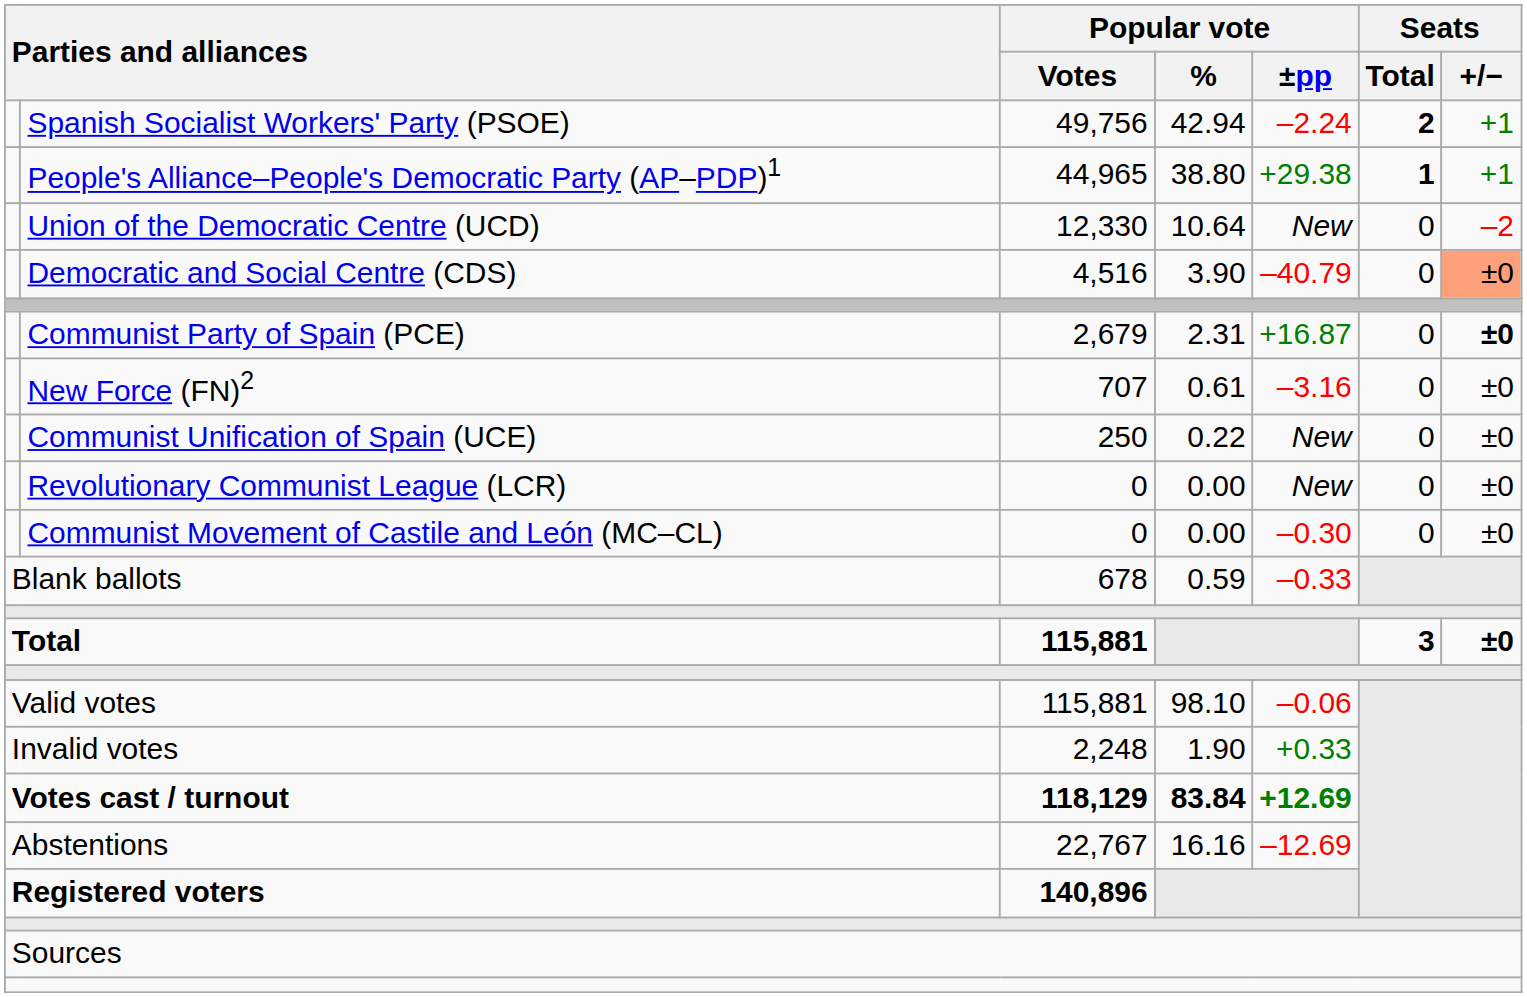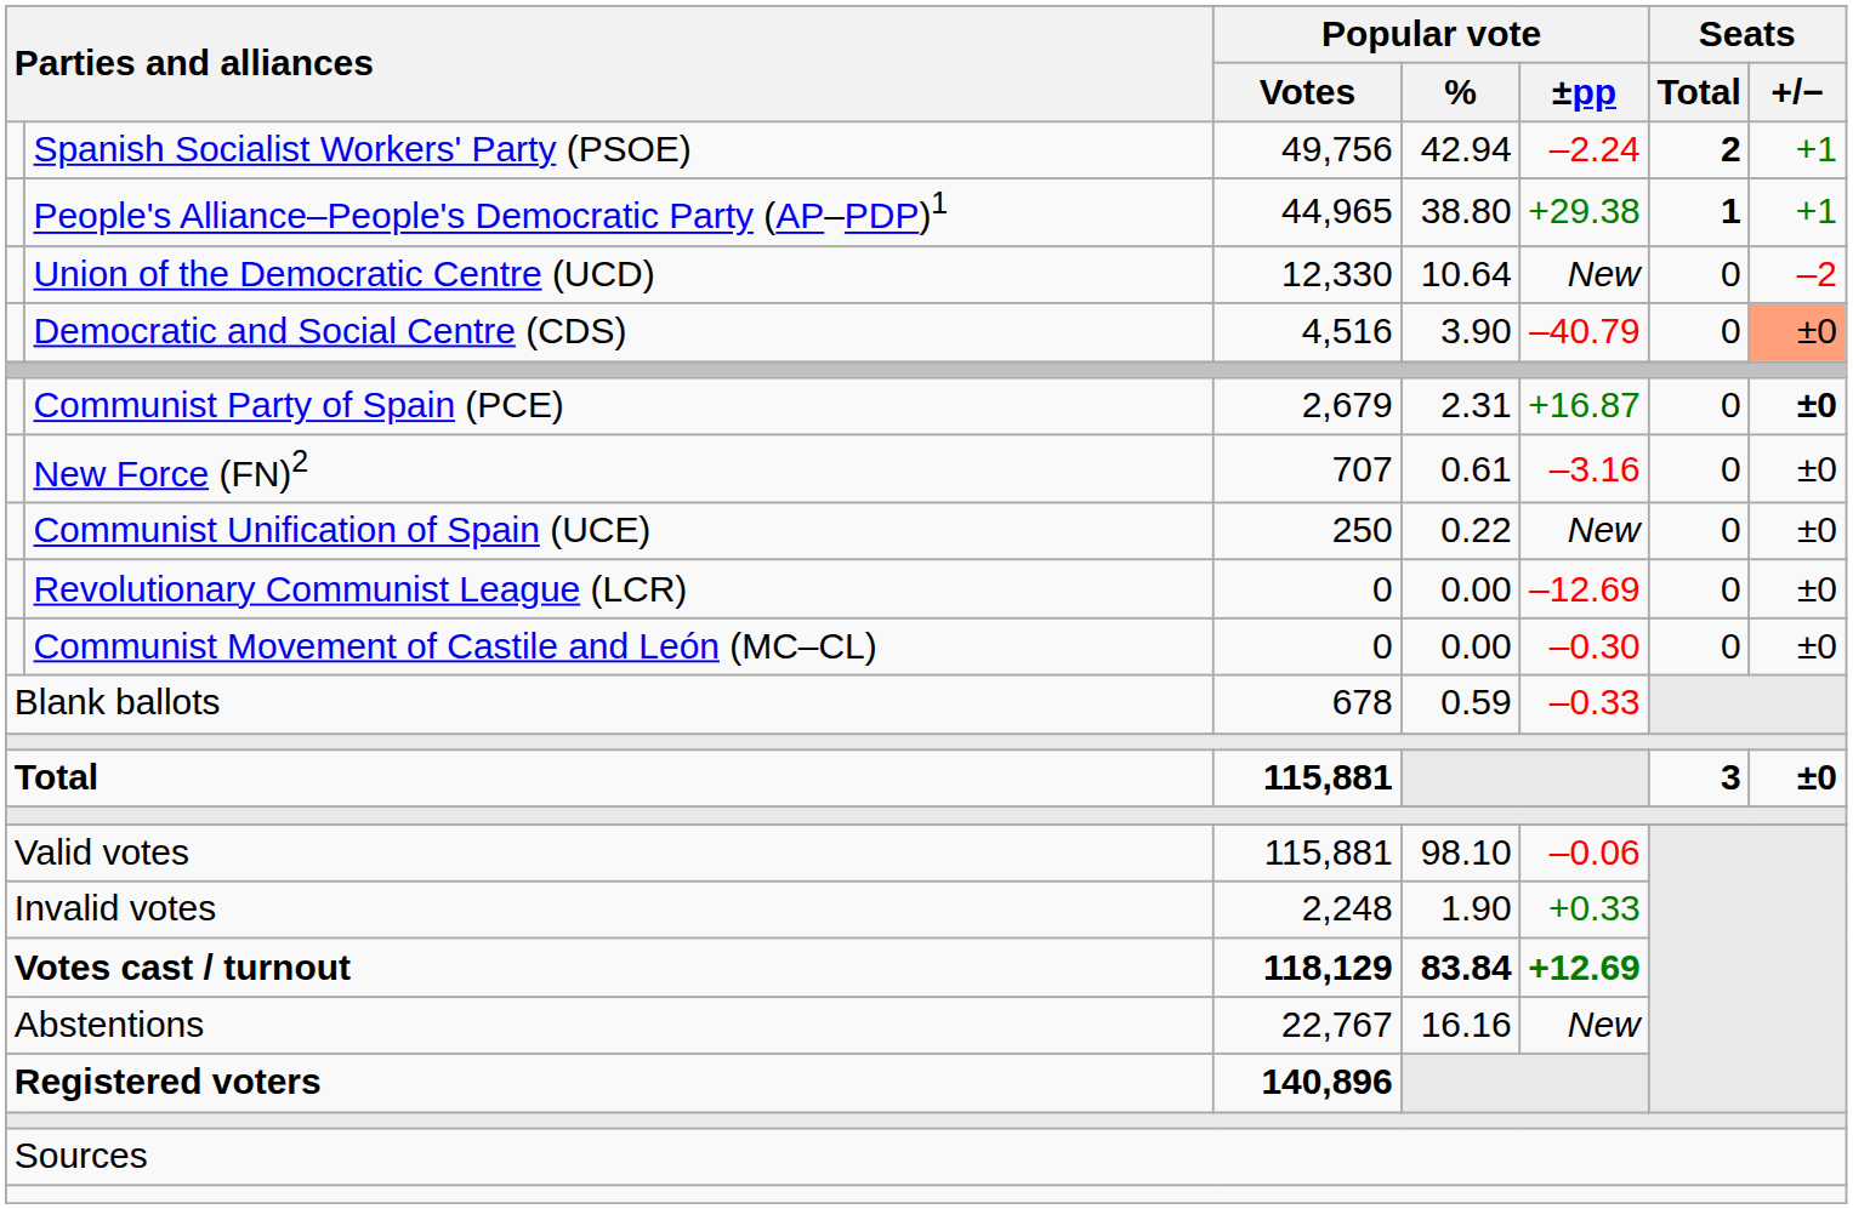Revolutionary Communist League (LCR) | Popular vote / ±pp: New -> –12.69
Abstentions | Popular vote / ±pp: –12.69 -> New
